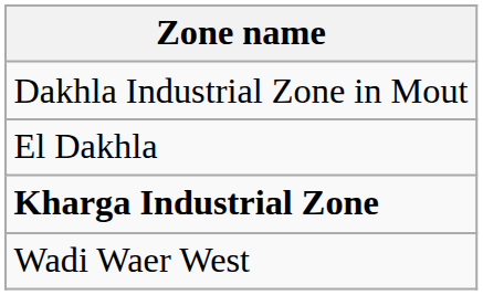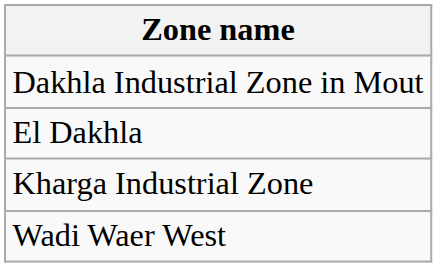row 4 | column 1: bold -> normal
